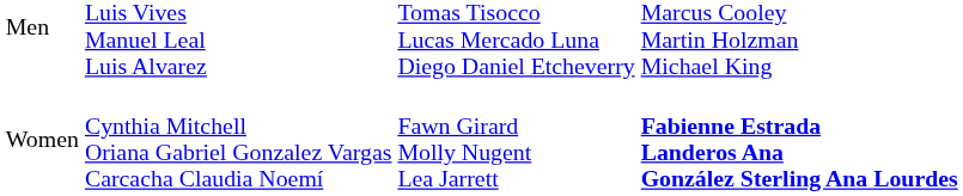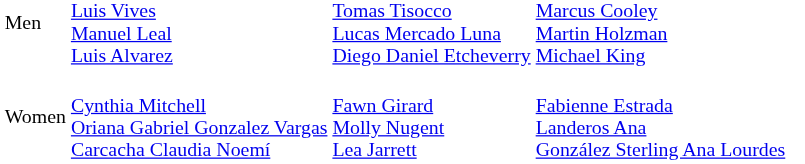Women | column 4: bold -> normal
